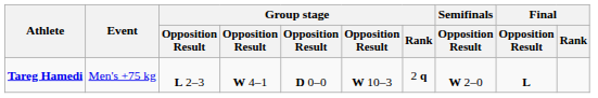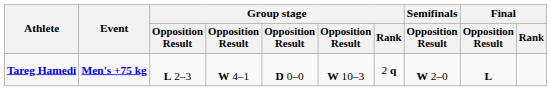Tareg Hamedi | Event: normal -> bold
